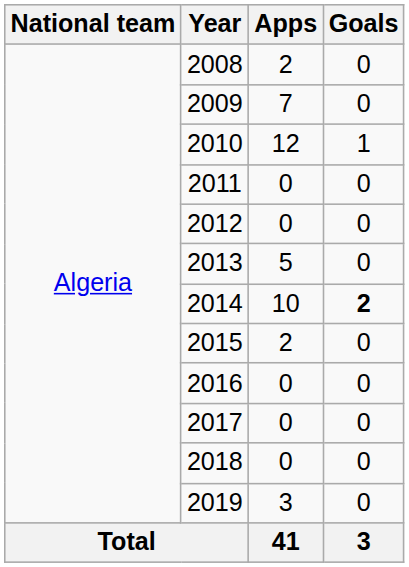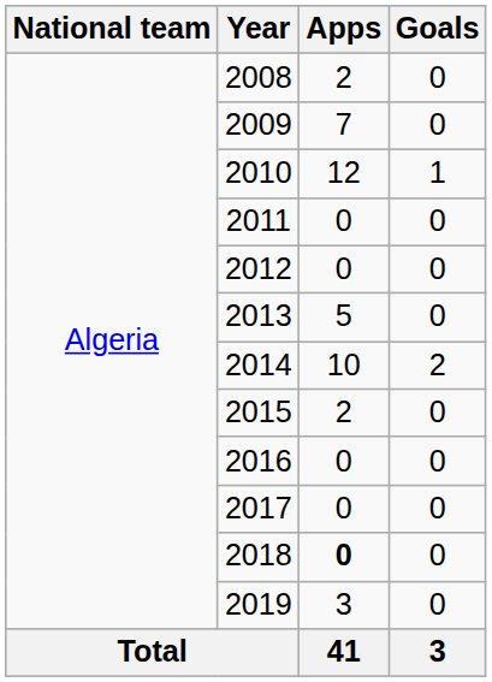2014 | Goals: bold -> normal
2018 | Apps: normal -> bold
